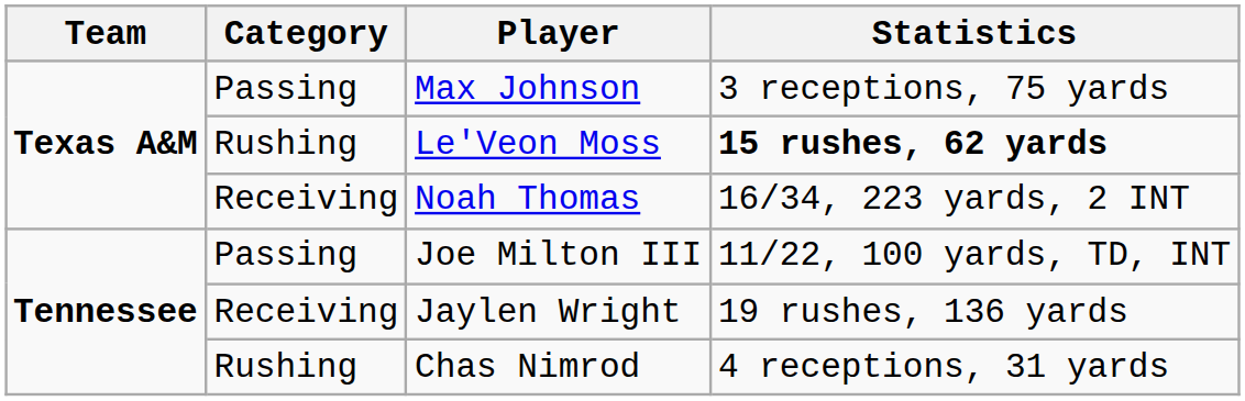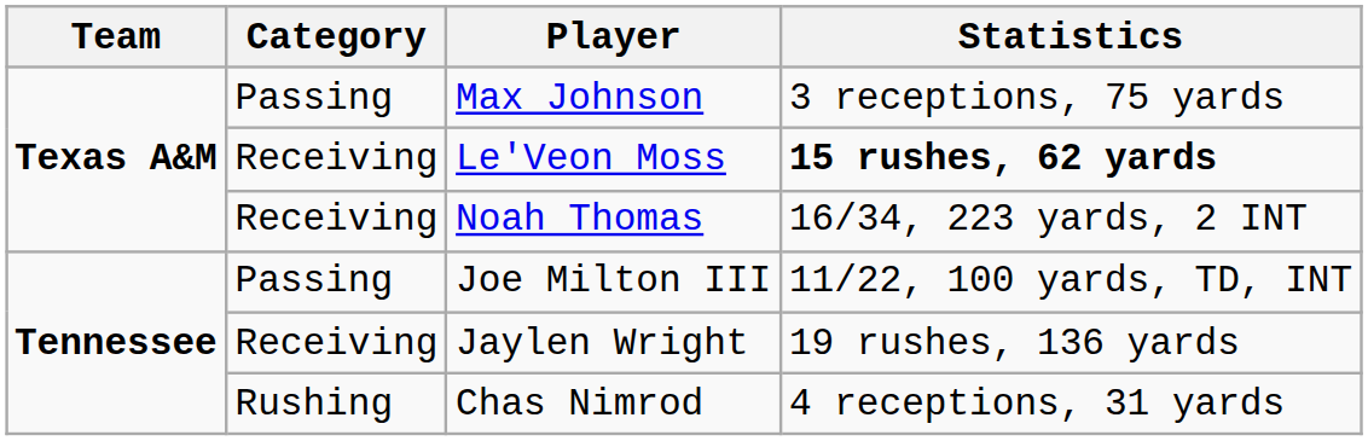Le'Veon Moss | Category: Rushing -> Receiving
